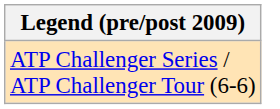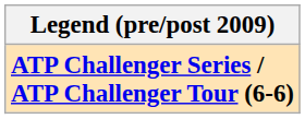row 2 | column 1: normal -> bold
